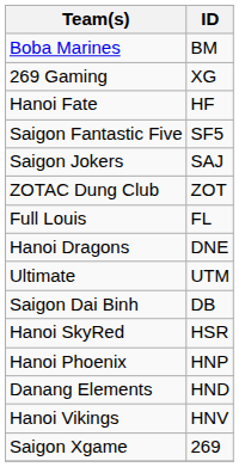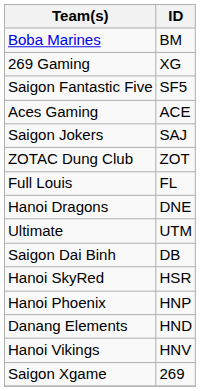- row: Hanoi Fate | HF
+ row: Aces Gaming | ACE
